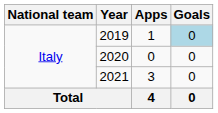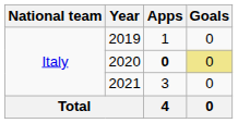2019 | Goals: lightblue background -> no background
2020 | Apps: normal -> bold
2020 | Goals: no background -> khaki background
